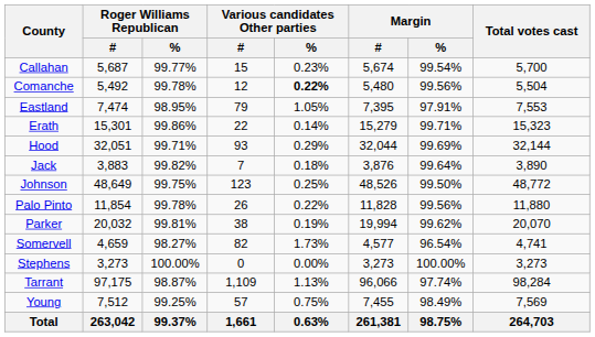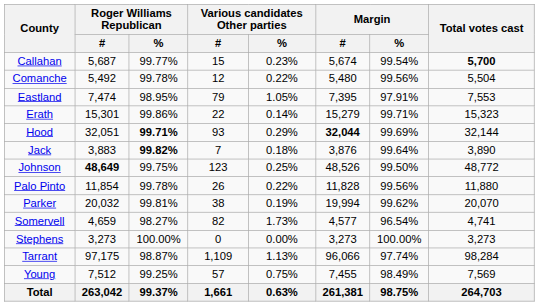Callahan | Total votes cast: normal -> bold
Comanche | Various candidates Other parties / %: bold -> normal
Hood | Roger Williams Republican / %: normal -> bold
Hood | Margin / #: normal -> bold
Jack | Roger Williams Republican / %: normal -> bold
Johnson | Roger Williams Republican / #: normal -> bold
